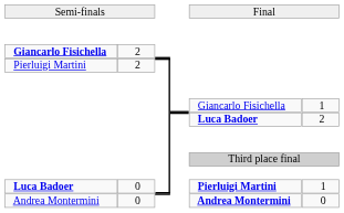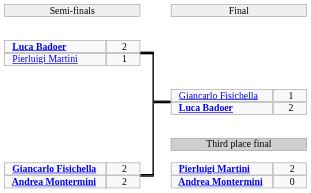row 2 | column 1: Giancarlo Fisichella -> Luca Badoer
row 3 | column 2: 2 -> 1
row 7 | column 1: Luca Badoer -> Giancarlo Fisichella
row 7 | column 2: 0 -> 2
row 7 | column 4: 1 -> 2
row 8 | column 1: normal -> bold
row 8 | column 2: 0 -> 2
